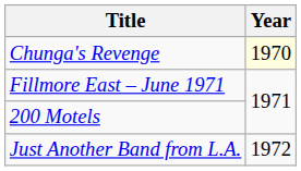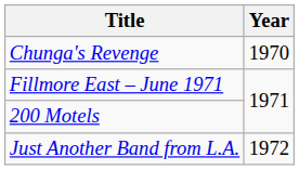Chunga's Revenge | Year: lightyellow background -> no background
